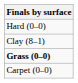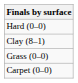row 4 | column 1: bold -> normal
